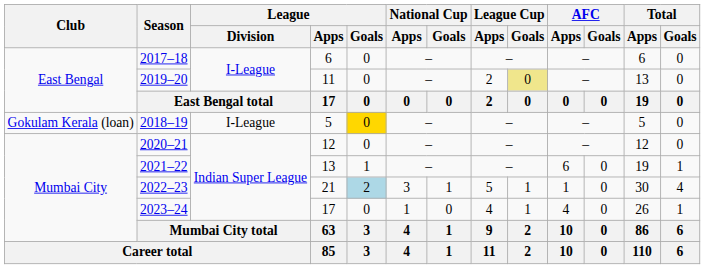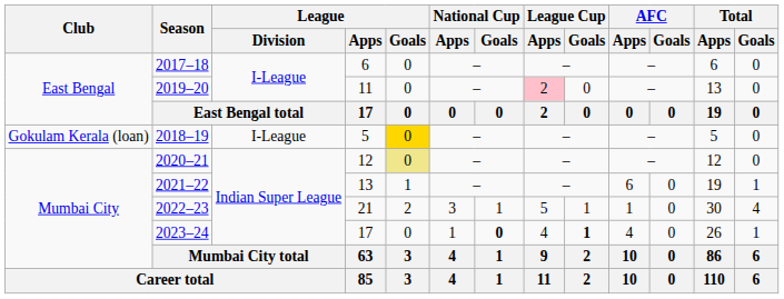2019–20 | League Cup / Apps: no background -> pink background
2019–20 | League Cup / Goals: khaki background -> no background
2020–21 | League / Goals: no background -> khaki background
2022–23 | League / Goals: lightblue background -> no background
2023–24 | National Cup / Goals: normal -> bold
2023–24 | League Cup / Goals: normal -> bold
